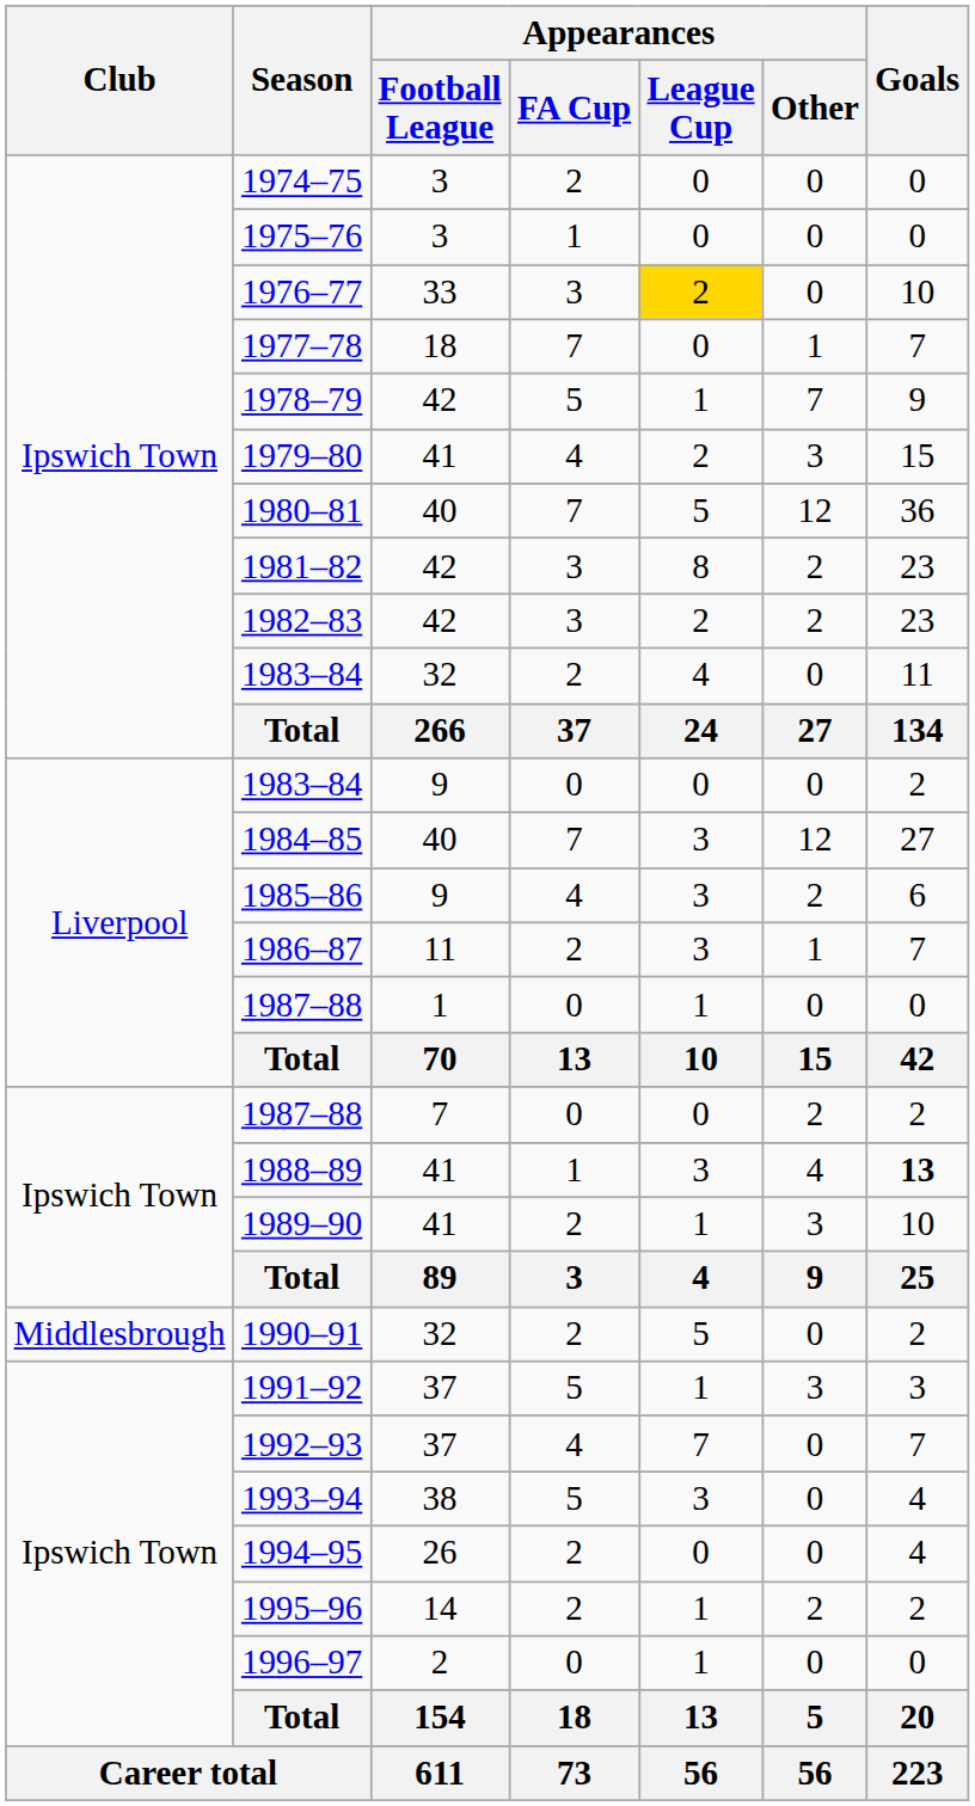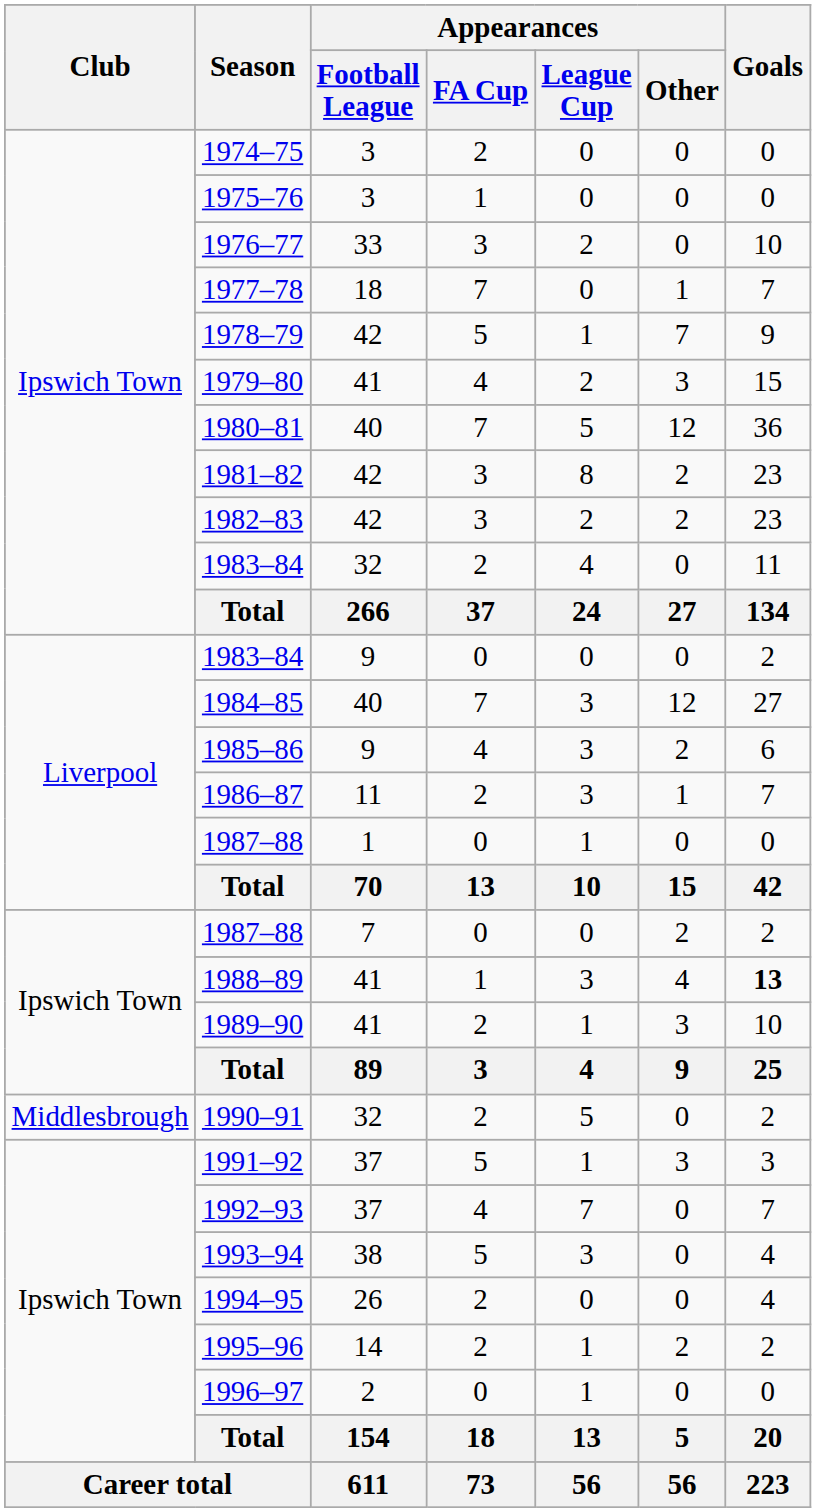1976–77 | Appearances / League Cup: gold background -> no background
